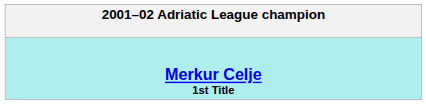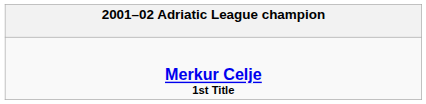row 2 | column 1: paleturquoise background -> no background
